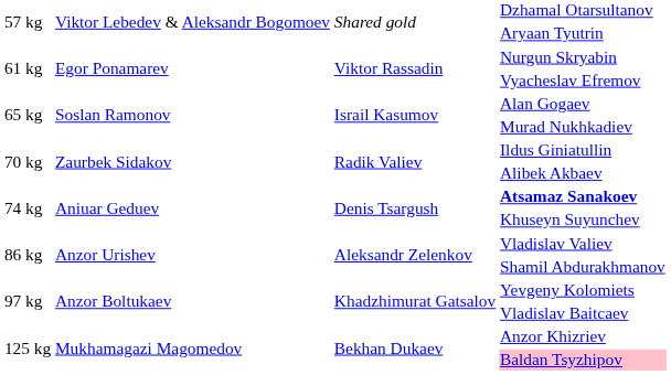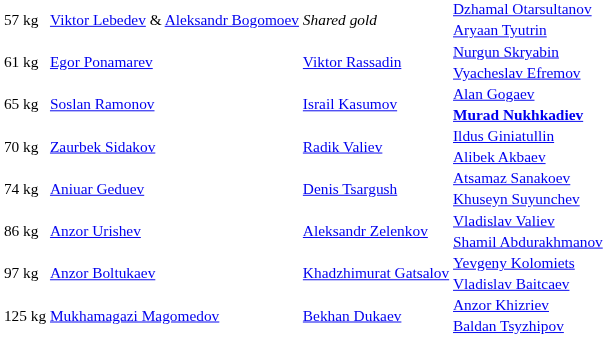Murad Nukhkadiev | column 4: normal -> bold
Atsamaz Sanakoev | column 4: bold -> normal
Baldan Tsyzhipov | column 4: pink background -> no background
